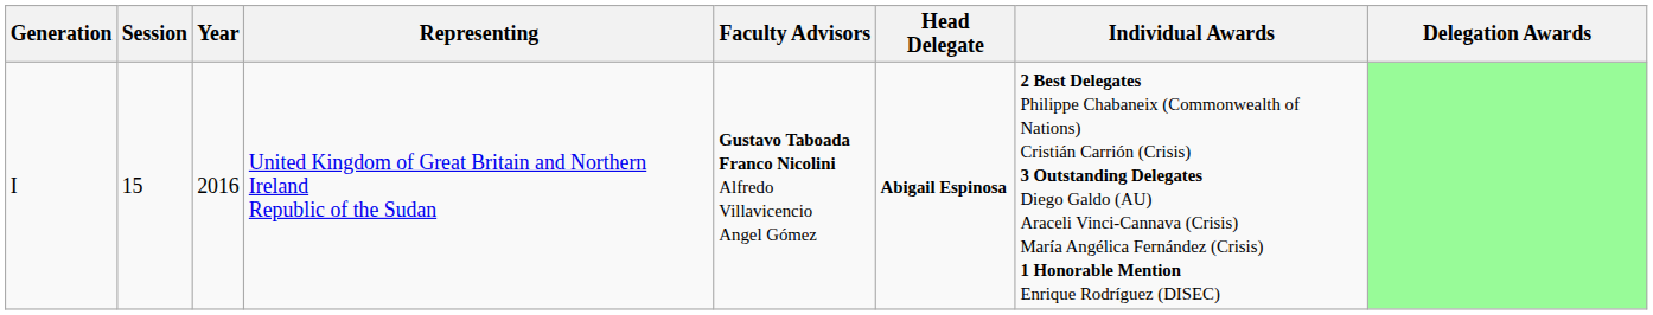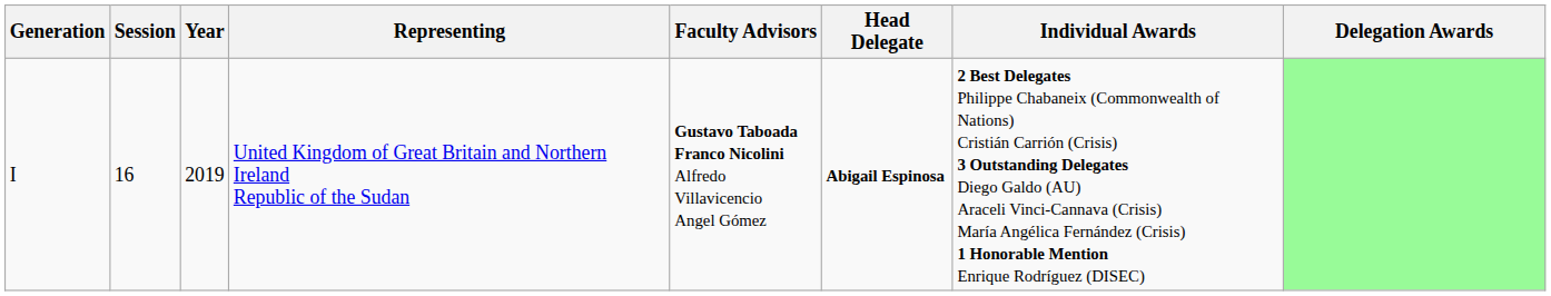row 2 | Session: 15 -> 16
row 2 | Year: 2016 -> 2019
